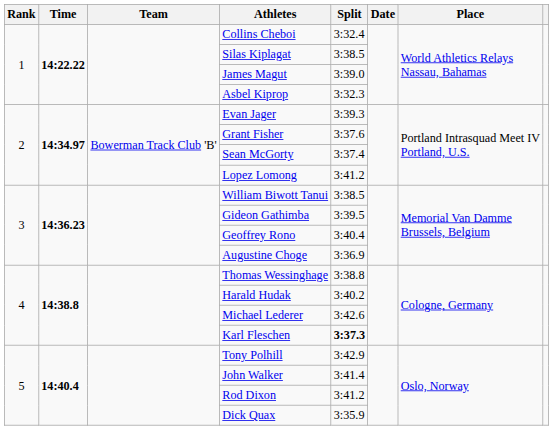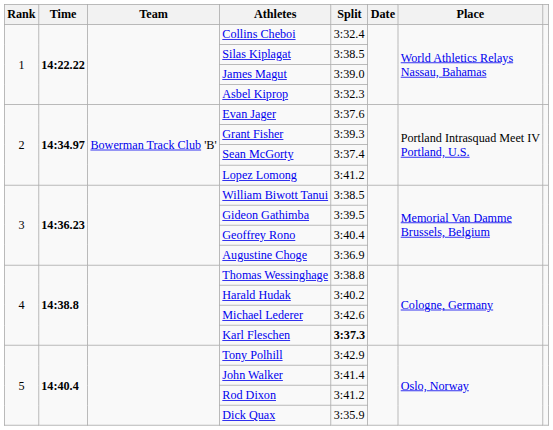Evan Jager | Split: 3:39.3 -> 3:37.6
Grant Fisher | Split: 3:37.6 -> 3:39.3
